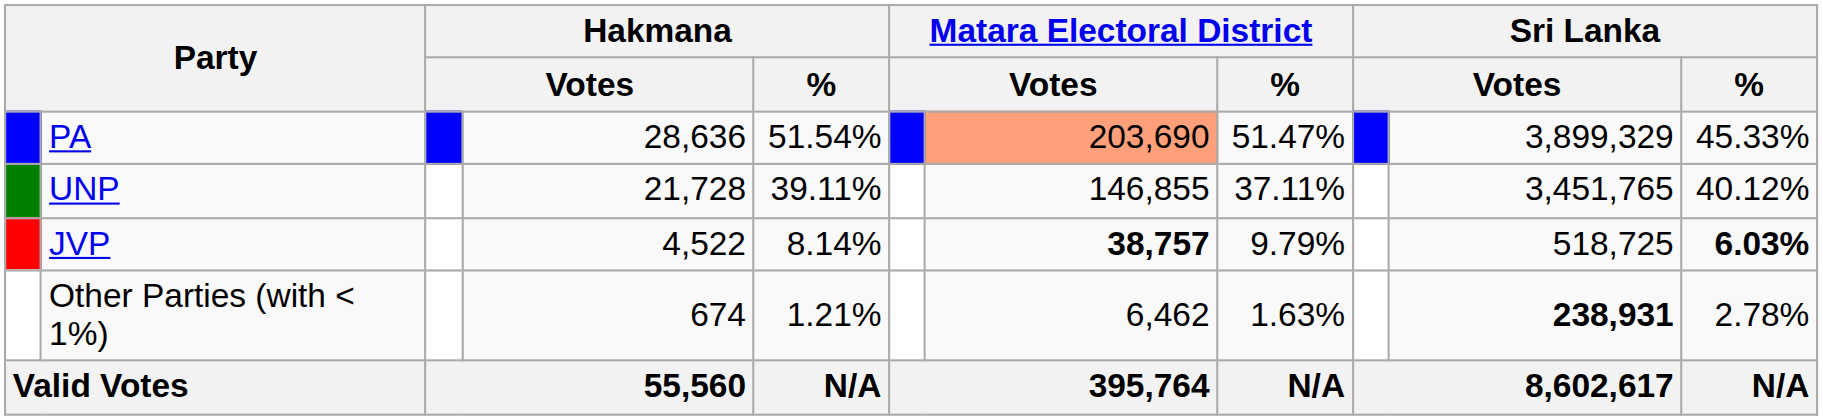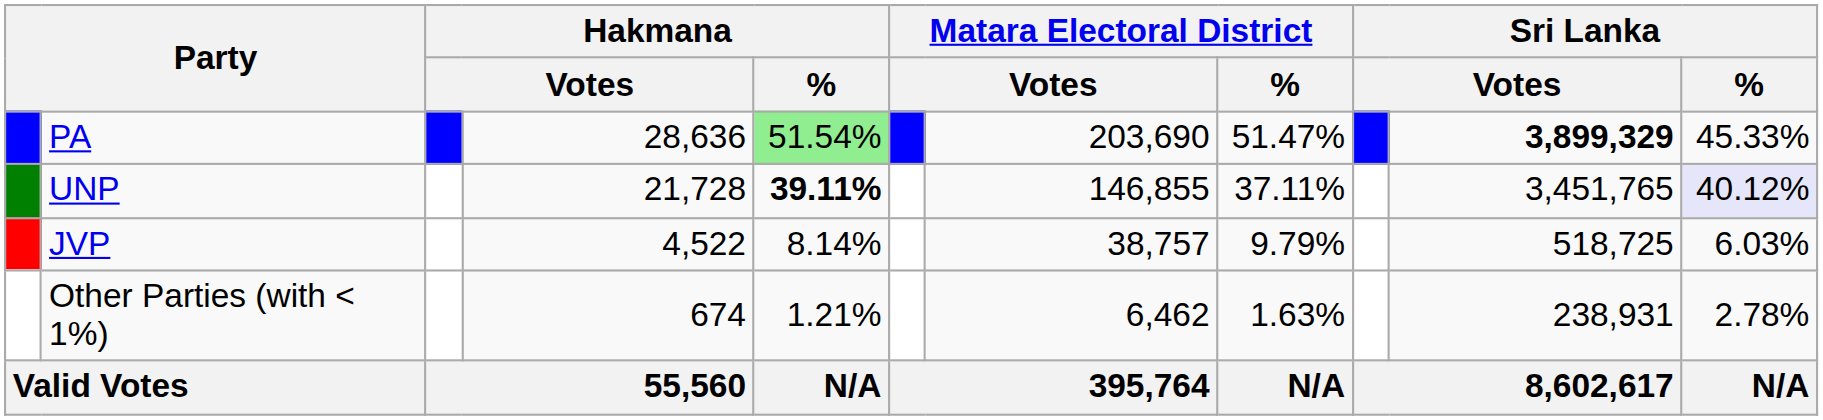PA | Hakmana / %: no background -> lightgreen background
PA | column 7: lightsalmon background -> no background
PA | column 10: normal -> bold
UNP | Hakmana / %: normal -> bold
UNP | Sri Lanka / %: no background -> lavender background
JVP | column 7: bold -> normal
JVP | Sri Lanka / %: bold -> normal
Other Parties (with < 1%) | column 10: bold -> normal
